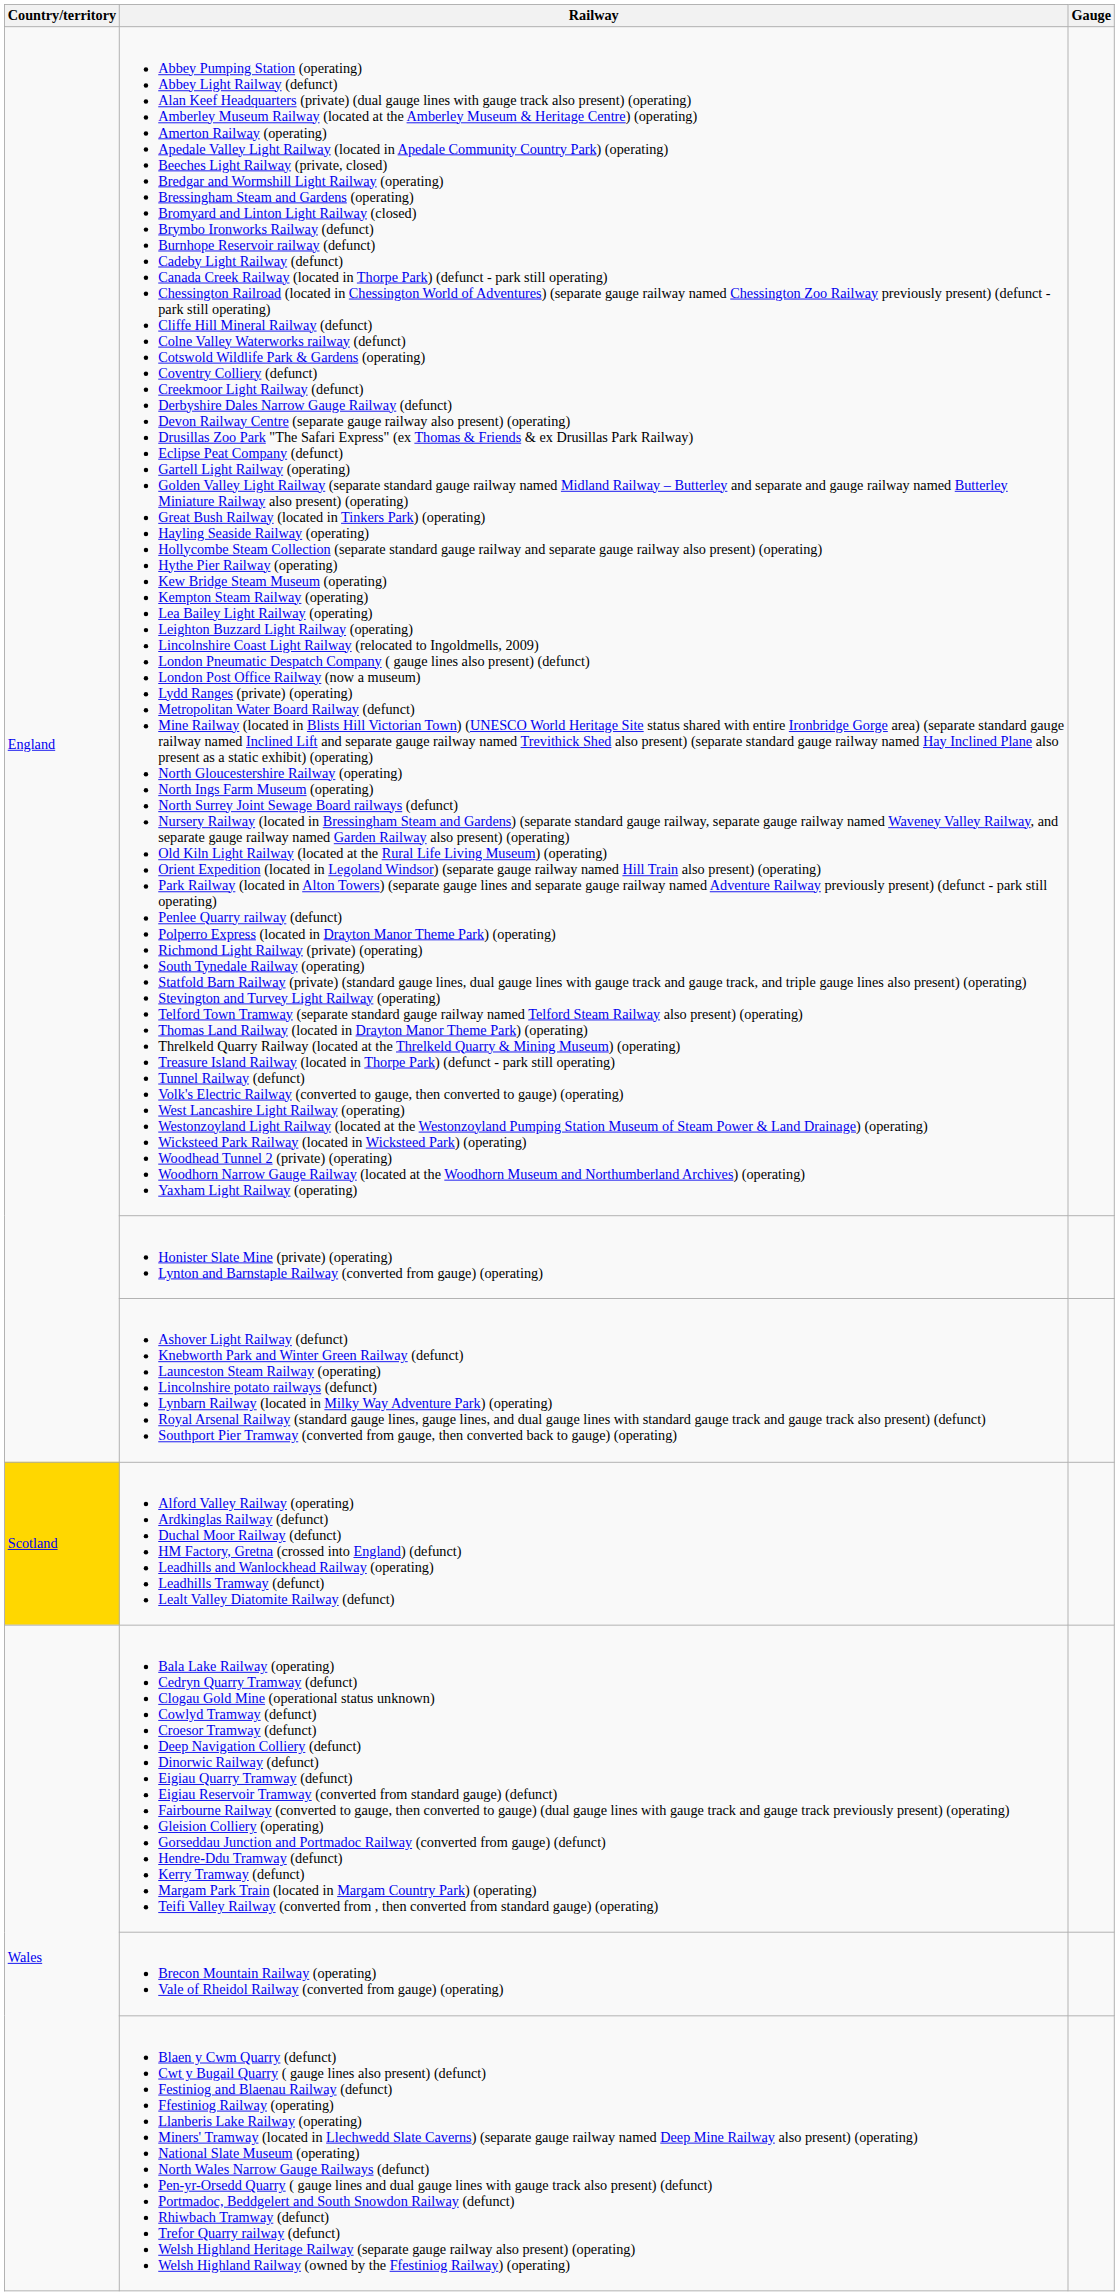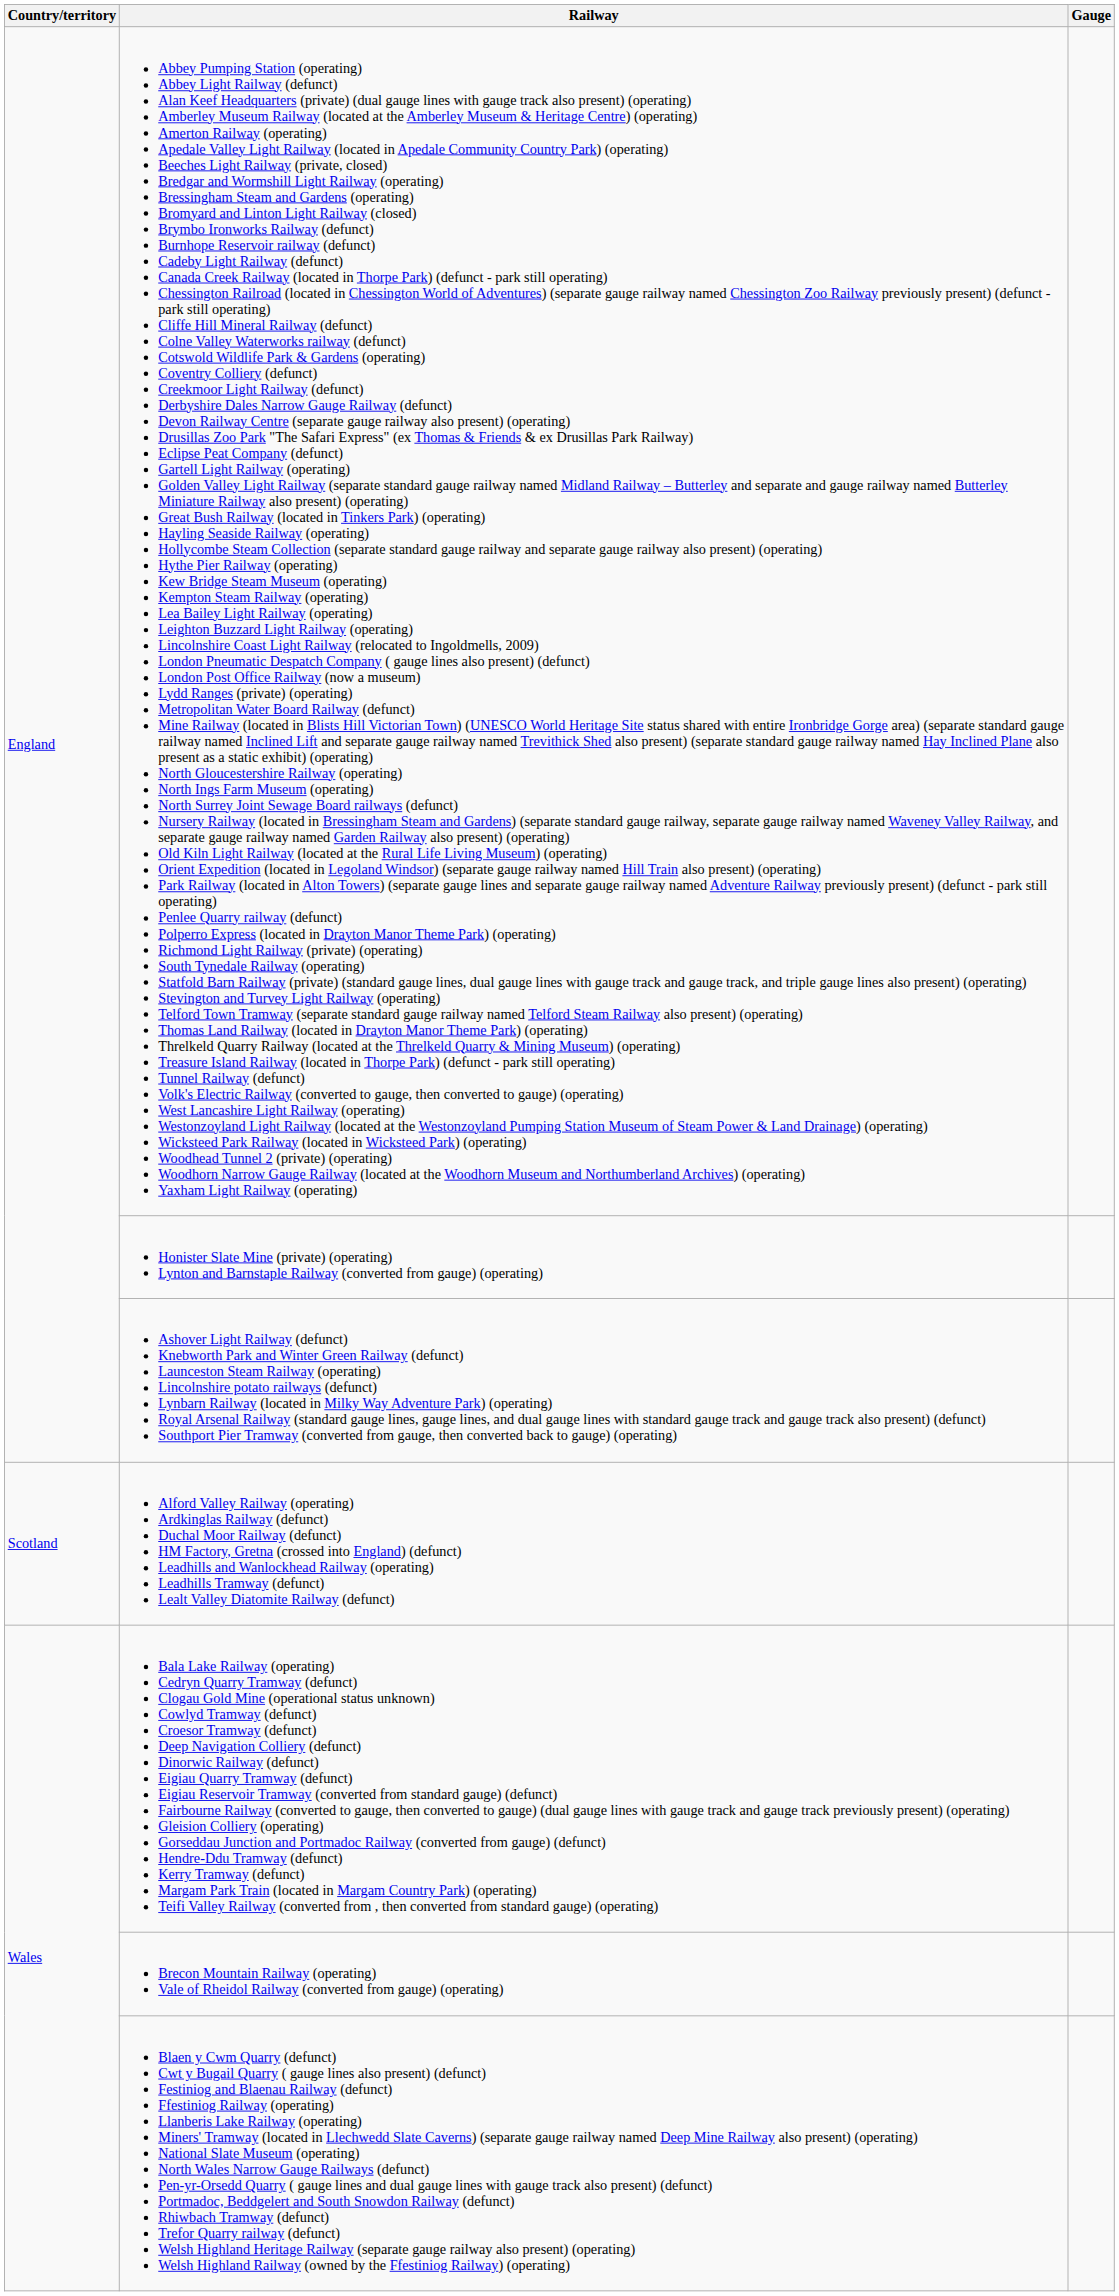row 5 | Country/territory: gold background -> no background
